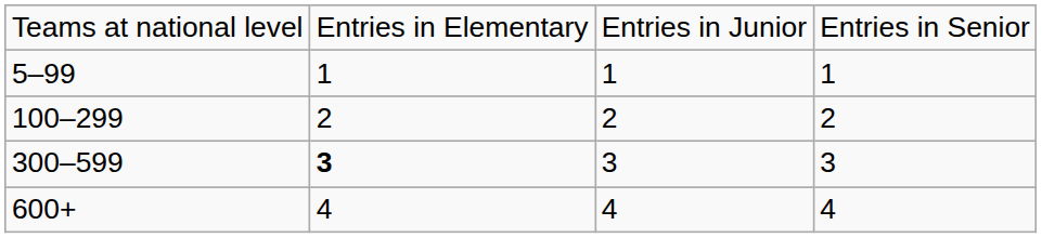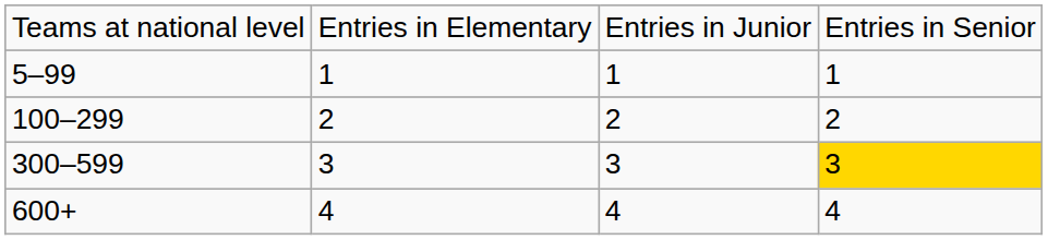300–599 | column 2: bold -> normal
300–599 | column 4: no background -> gold background
